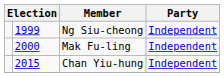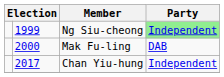Ng Siu-cheong | Party: no background -> lightgreen background
Mak Fu-ling | Party: Independent -> DAB
Chan Yiu-hung | column 2: 2015 -> 2017
